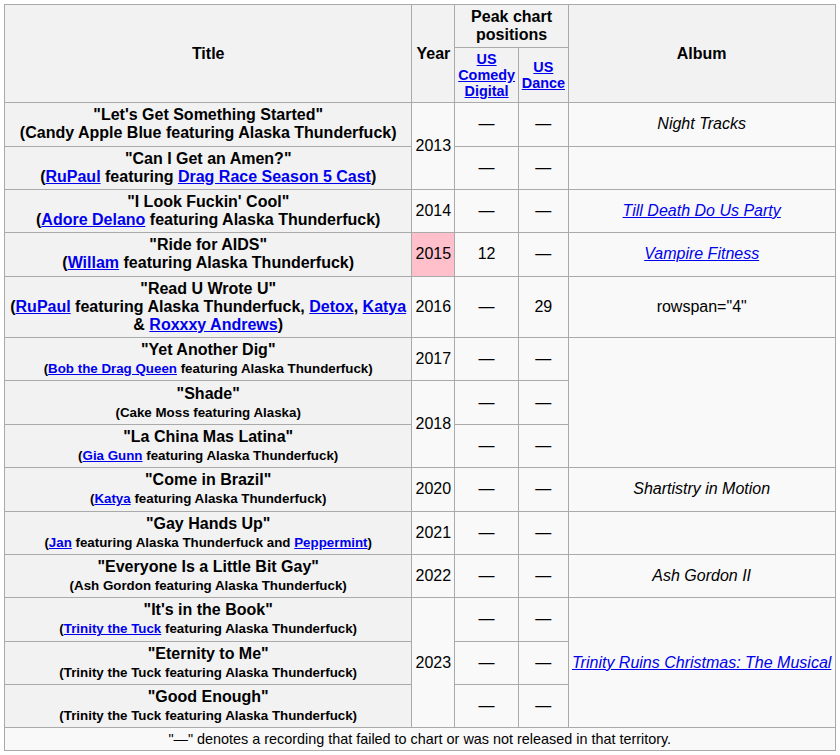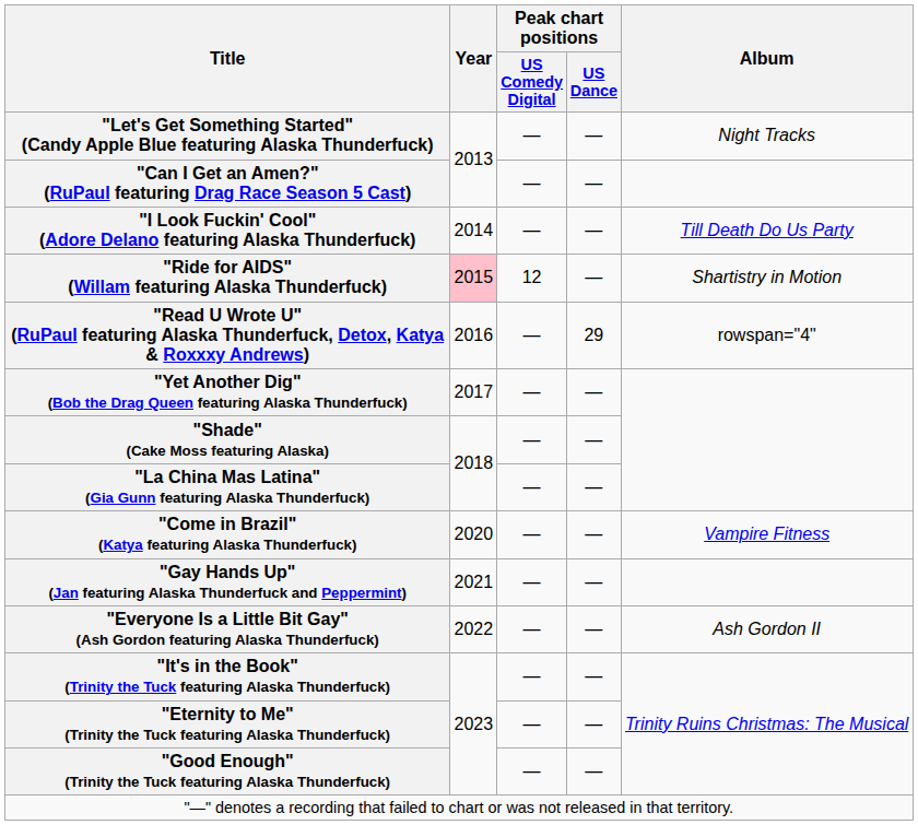"Ride for AIDS" (Willam featuring Alaska Thunderfuck) | Album: Vampire Fitness -> Shartistry in Motion
"Come in Brazil" (Katya featuring Alaska Thunderfuck) | Album: Shartistry in Motion -> Vampire Fitness
